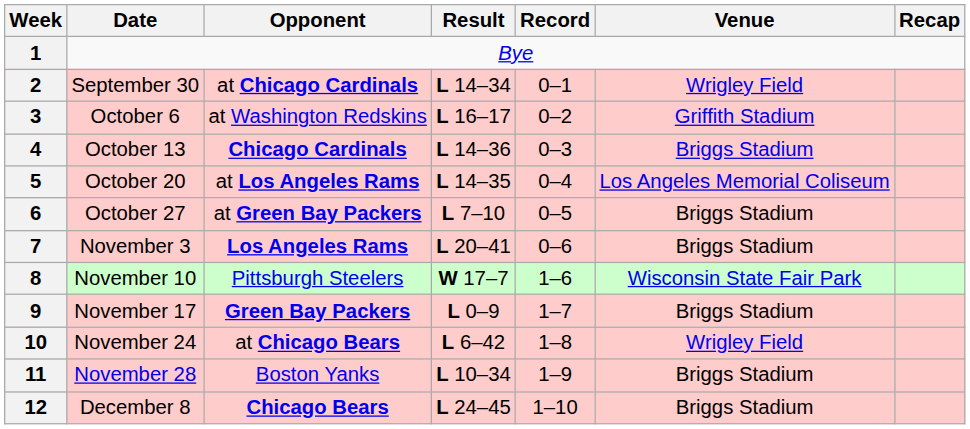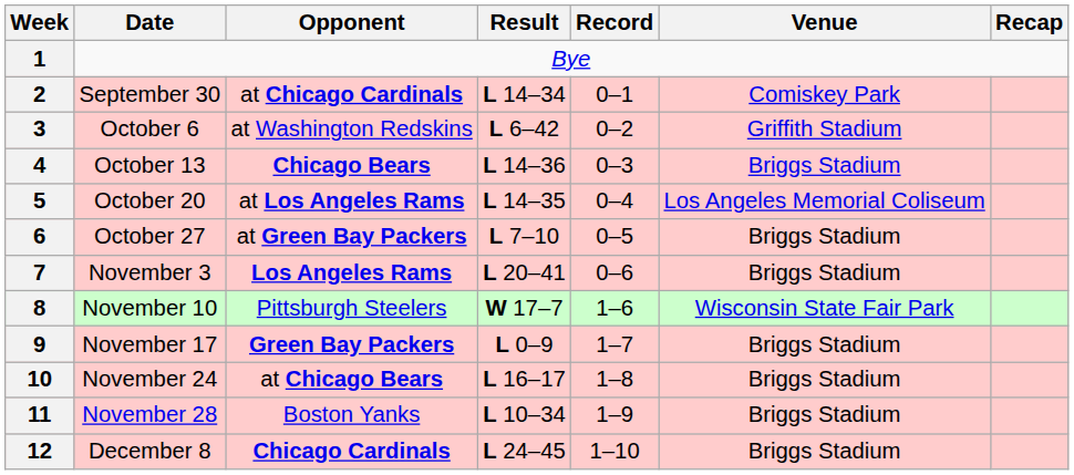2 | Venue: Wrigley Field -> Comiskey Park
3 | Result: L 16–17 -> L 6–42
4 | Opponent: Chicago Cardinals -> Chicago Bears
10 | Result: L 6–42 -> L 16–17
10 | Venue: Wrigley Field -> Briggs Stadium
12 | Opponent: Chicago Bears -> Chicago Cardinals
